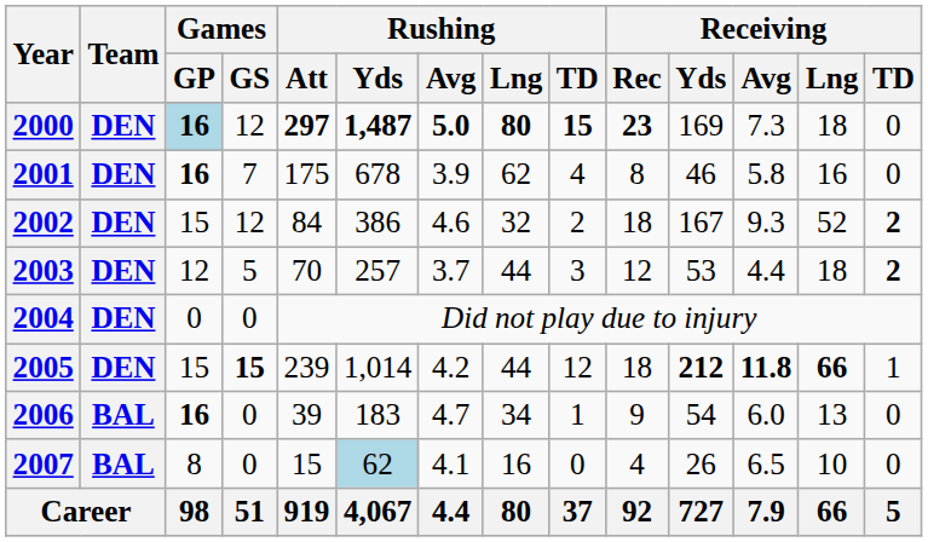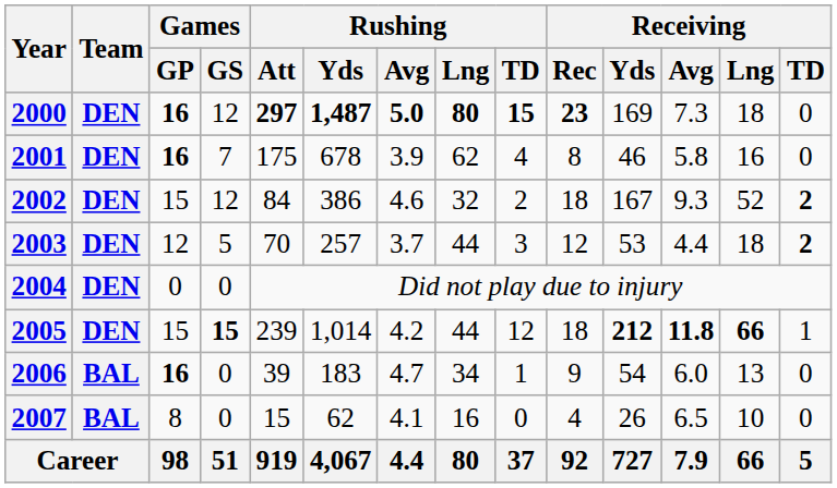2000 | Games / GP: lightblue background -> no background
2007 | Rushing / Yds: lightblue background -> no background
